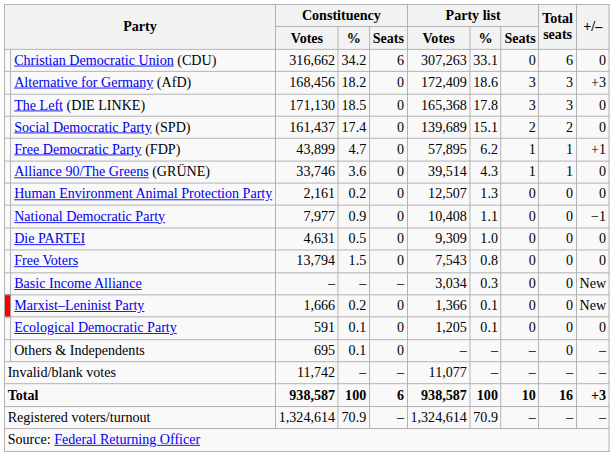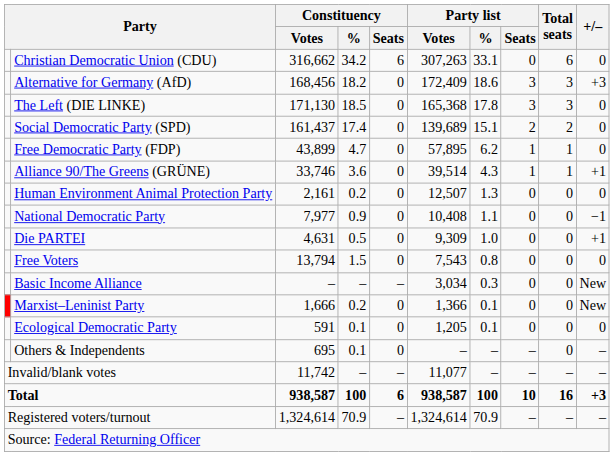Free Democratic Party (FDP) | +/–: +1 -> 0
Alliance 90/The Greens (GRÜNE) | +/–: 0 -> +1
Die PARTEI | +/–: 0 -> +1
